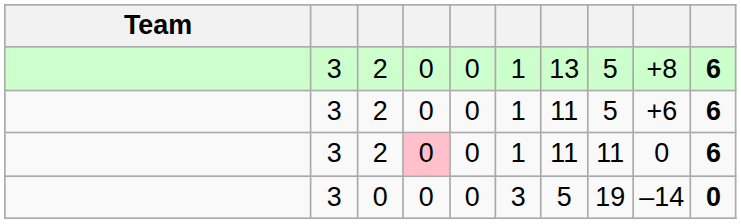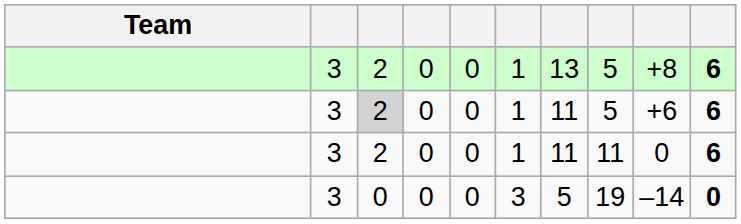row 3 | column 3: no background -> lightgrey background
row 4 | column 4: pink background -> no background
